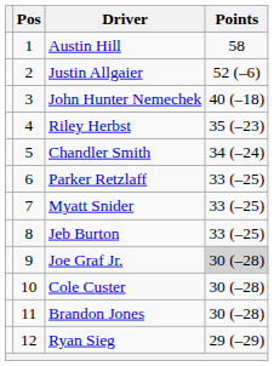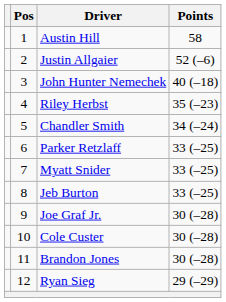Joe Graf Jr. | Points: lightgrey background -> no background
